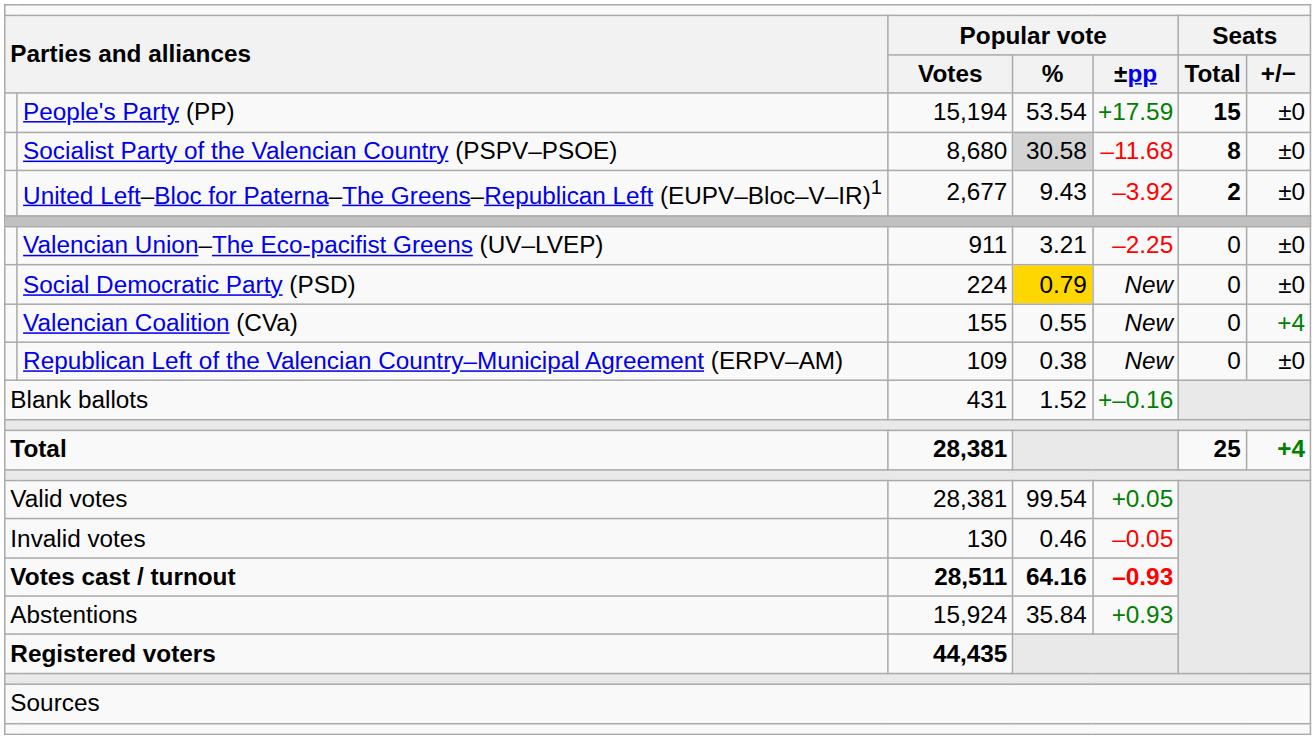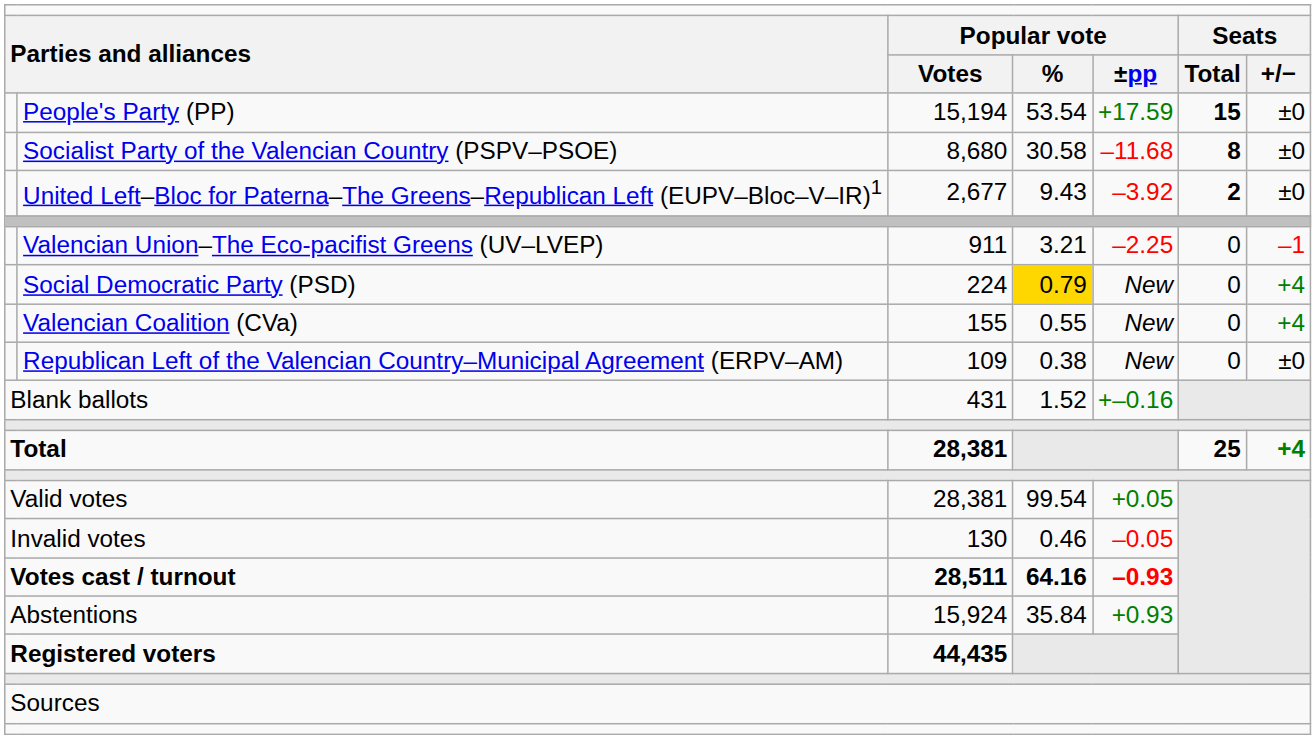Socialist Party of the Valencian Country (PSPV–PSOE) | column 4: lightgrey background -> no background
Valencian Union–The Eco-pacifist Greens (UV–LVEP) | column 7: ±0 -> –1
Social Democratic Party (PSD) | column 7: ±0 -> +4
